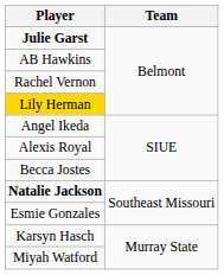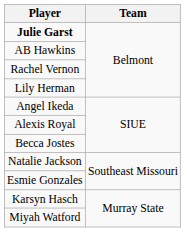Lily Herman | Player: gold background -> no background
Natalie Jackson | Player: bold -> normal
